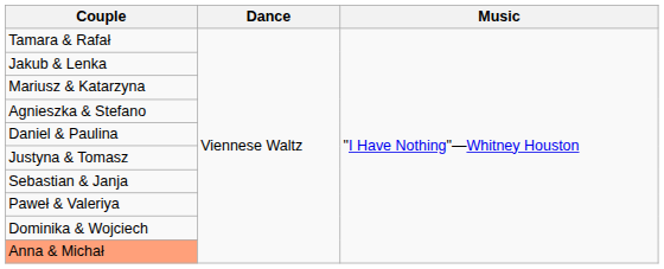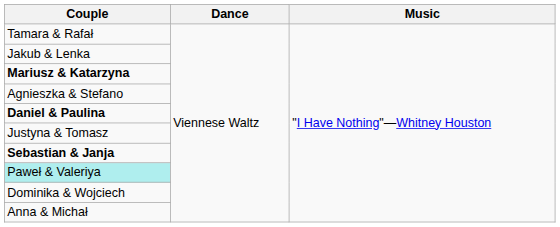Mariusz & Katarzyna | Couple: normal -> bold
Daniel & Paulina | Couple: normal -> bold
Sebastian & Janja | Couple: normal -> bold
Paweł & Valeriya | Couple: no background -> paleturquoise background
Anna & Michał | Couple: lightsalmon background -> no background
